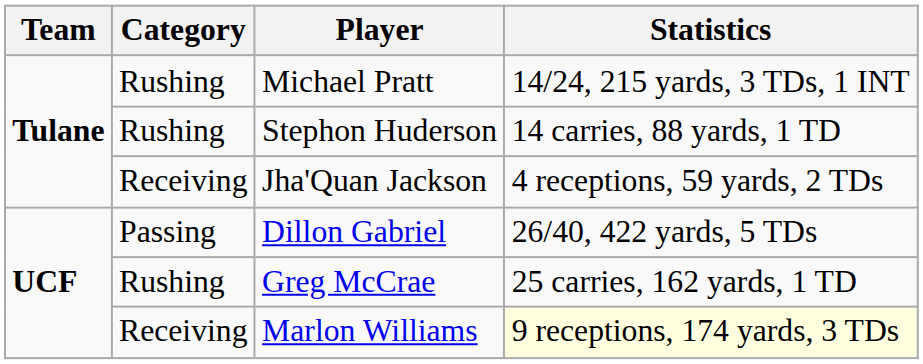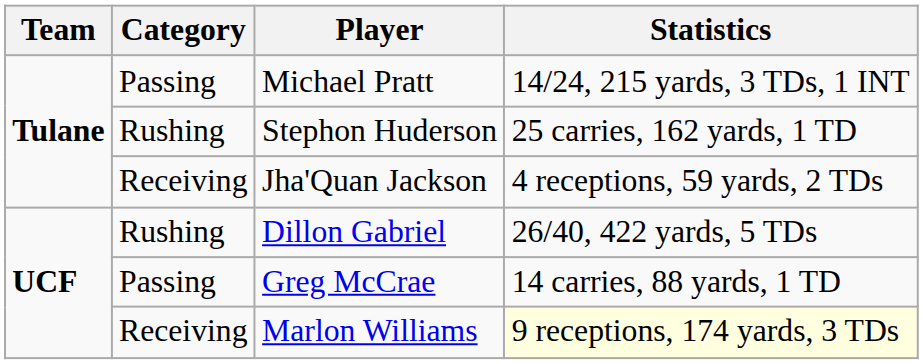Michael Pratt | Category: Rushing -> Passing
Stephon Huderson | Statistics: 14 carries, 88 yards, 1 TD -> 25 carries, 162 yards, 1 TD
Dillon Gabriel | Category: Passing -> Rushing
Greg McCrae | Category: Rushing -> Passing
Greg McCrae | Statistics: 25 carries, 162 yards, 1 TD -> 14 carries, 88 yards, 1 TD
